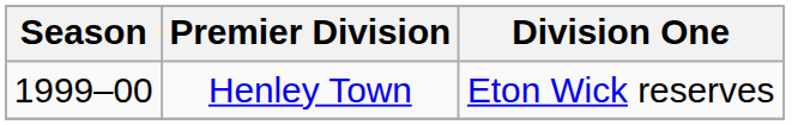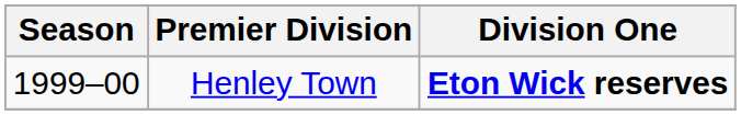Henley Town | Division One: normal -> bold
